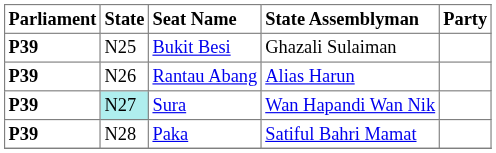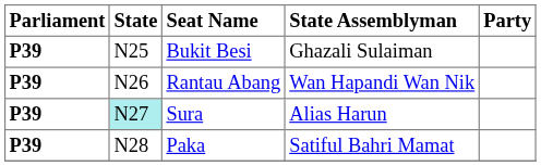Rantau Abang | State Assemblyman: Alias Harun -> Wan Hapandi Wan Nik
Sura | State Assemblyman: Wan Hapandi Wan Nik -> Alias Harun
